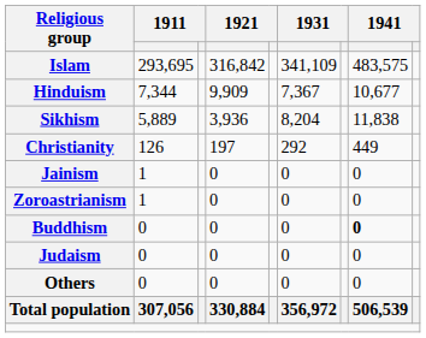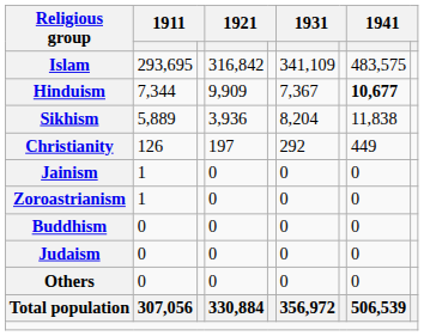Hinduism | column 8: normal -> bold
Buddhism | column 8: bold -> normal
